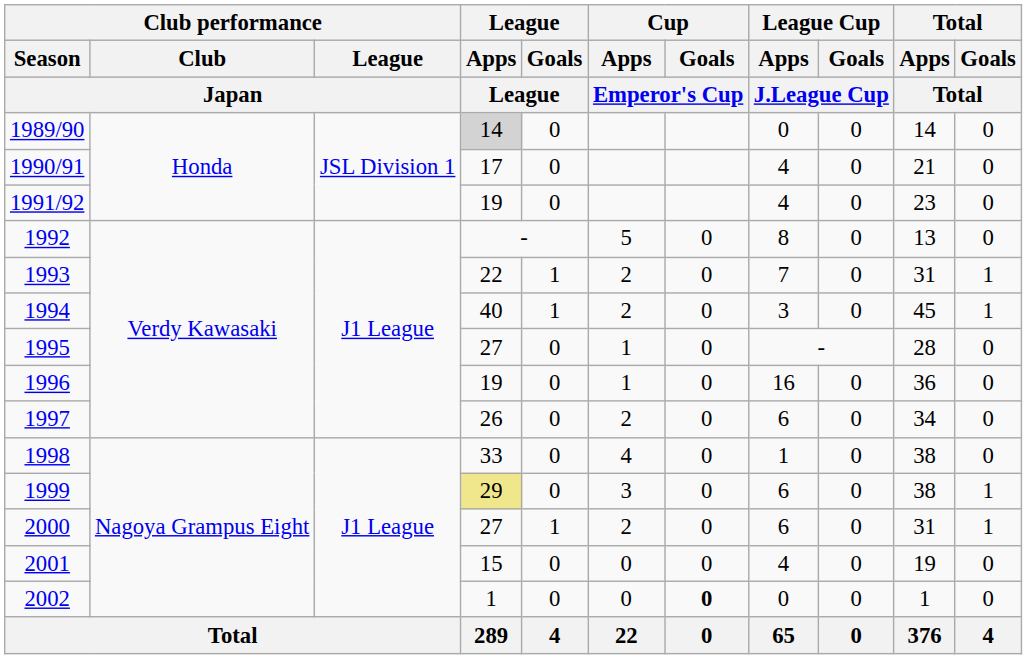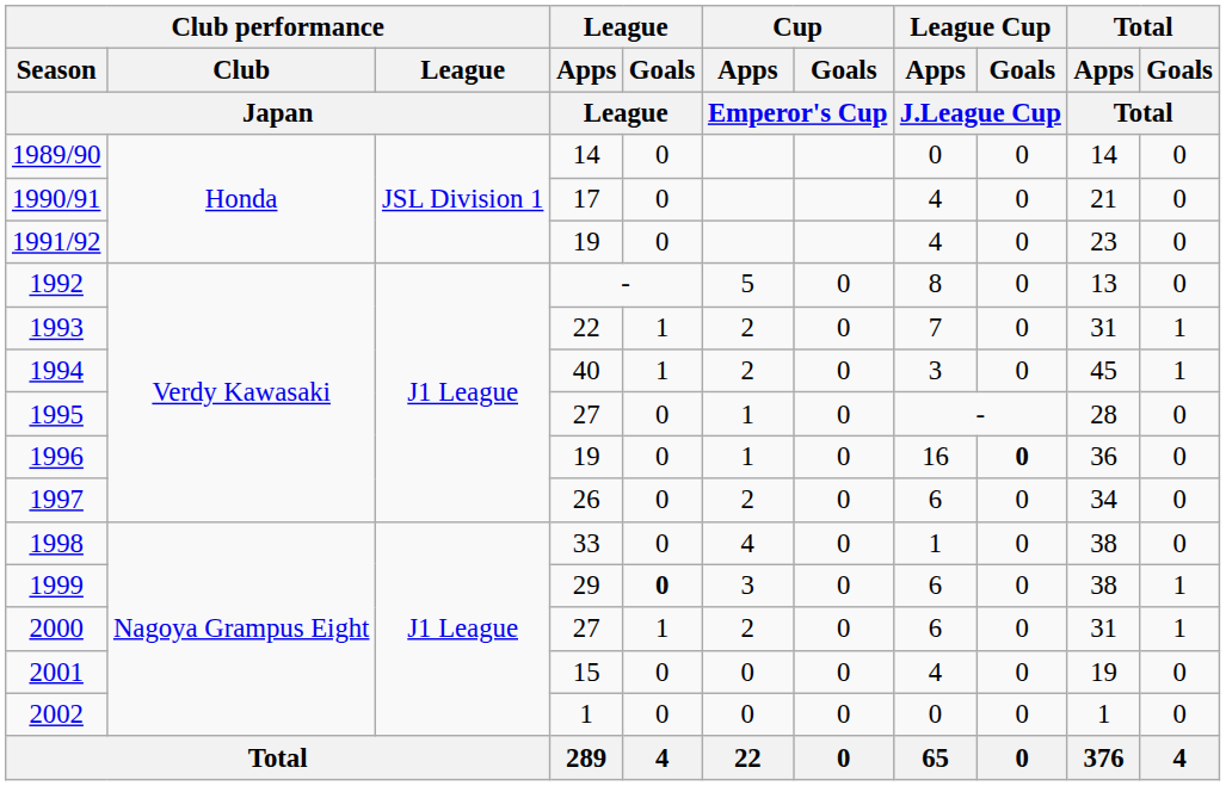1989/90 | League / Apps / League: lightgrey background -> no background
1996 | League Cup / Goals / J.League Cup: normal -> bold
1999 | League / Apps / League: khaki background -> no background
1999 | League / Goals / League: normal -> bold
2002 | Cup / Goals / Emperor's Cup: bold -> normal
